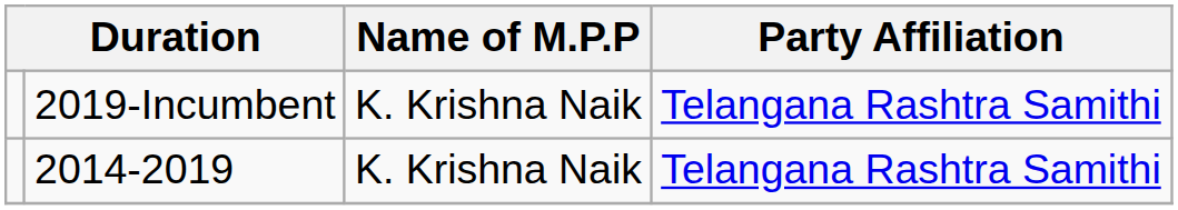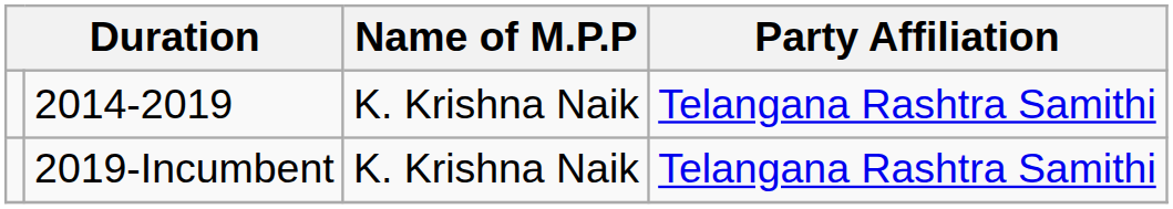rows swapped: 2014-2019 <-> 2019-Incumbent
